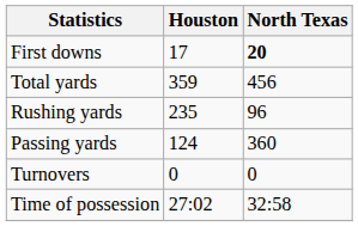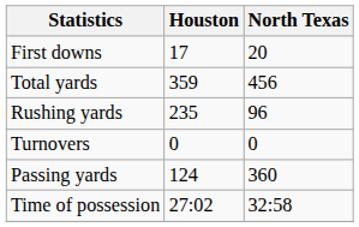First downs | North Texas: bold -> normal
rows swapped: Passing yards <-> Turnovers
